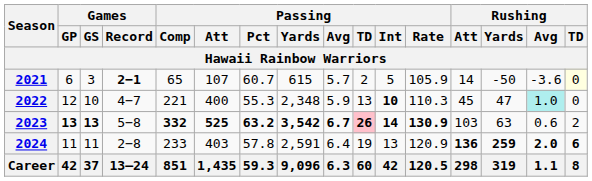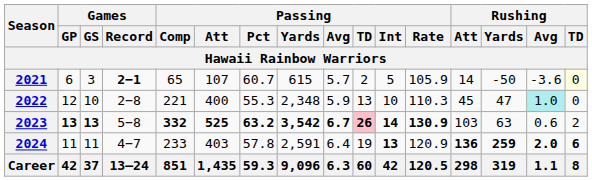2022 | Games / Record / Hawaii Rainbow Warriors: 4−7 -> 2−8
2022 | Passing / Int / Hawaii Rainbow Warriors: bold -> normal
2024 | Games / Record / Hawaii Rainbow Warriors: 2−8 -> 4−7
2024 | Passing / Int / Hawaii Rainbow Warriors: normal -> bold
